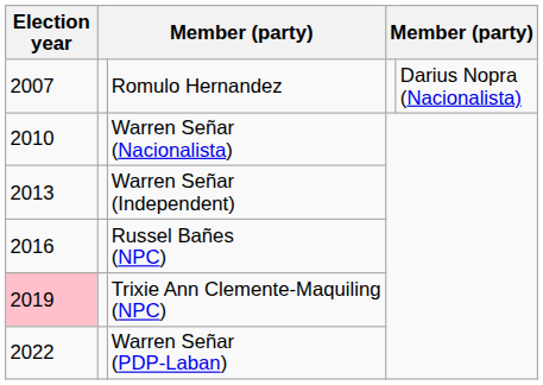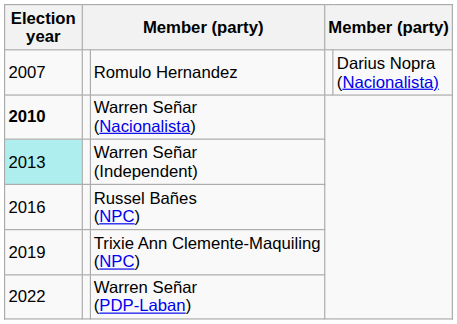Warren Señar (Nacionalista) | Election year: normal -> bold
Warren Señar (Independent) | Election year: no background -> paleturquoise background
Trixie Ann Clemente-Maquiling (NPC) | Election year: pink background -> no background
